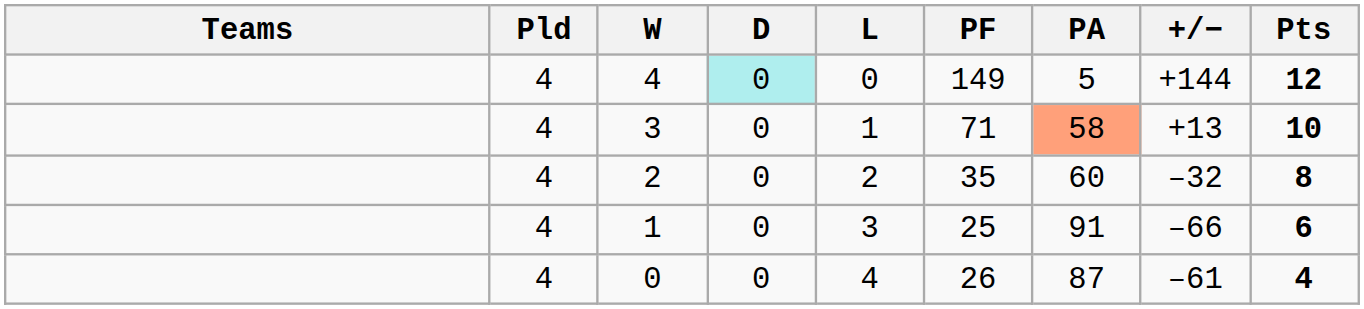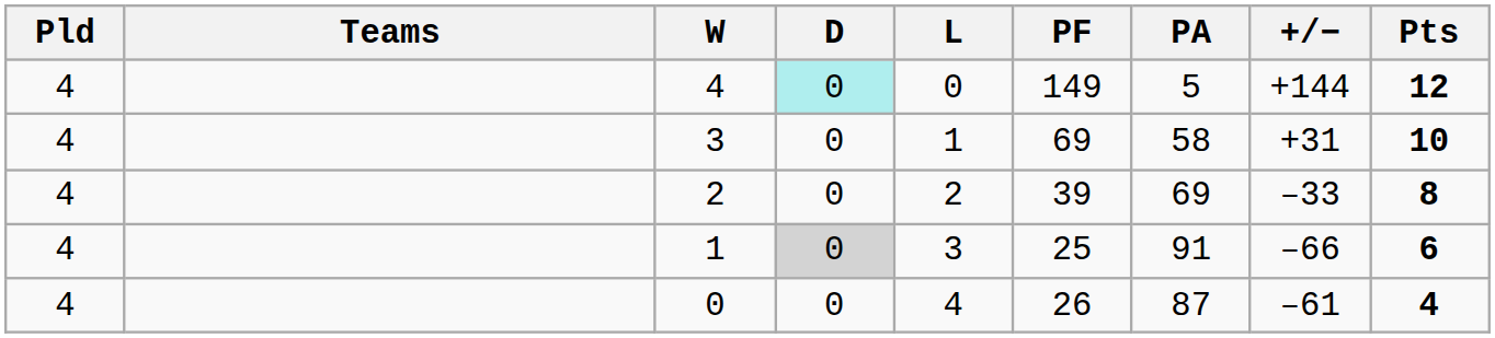columns swapped: Teams <-> Pld
row 3 | PF: 71 -> 69
row 3 | PA: lightsalmon background -> no background
row 3 | +/−: +13 -> +31
row 4 | PF: 35 -> 39
row 4 | PA: 60 -> 69
row 4 | +/−: –32 -> –33
row 5 | D: no background -> lightgrey background
